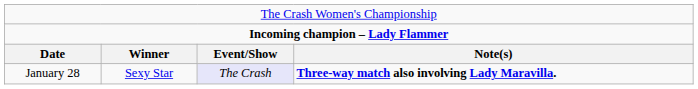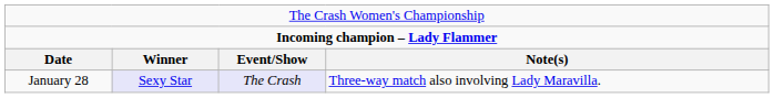January 28 | column 2: no background -> lavender background
January 28 | column 4: bold -> normal
